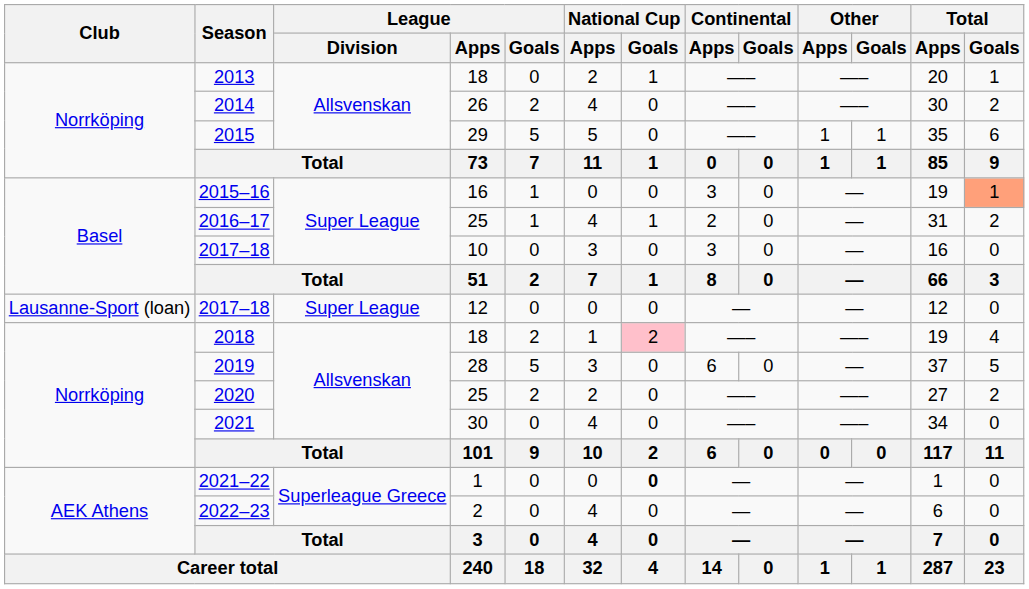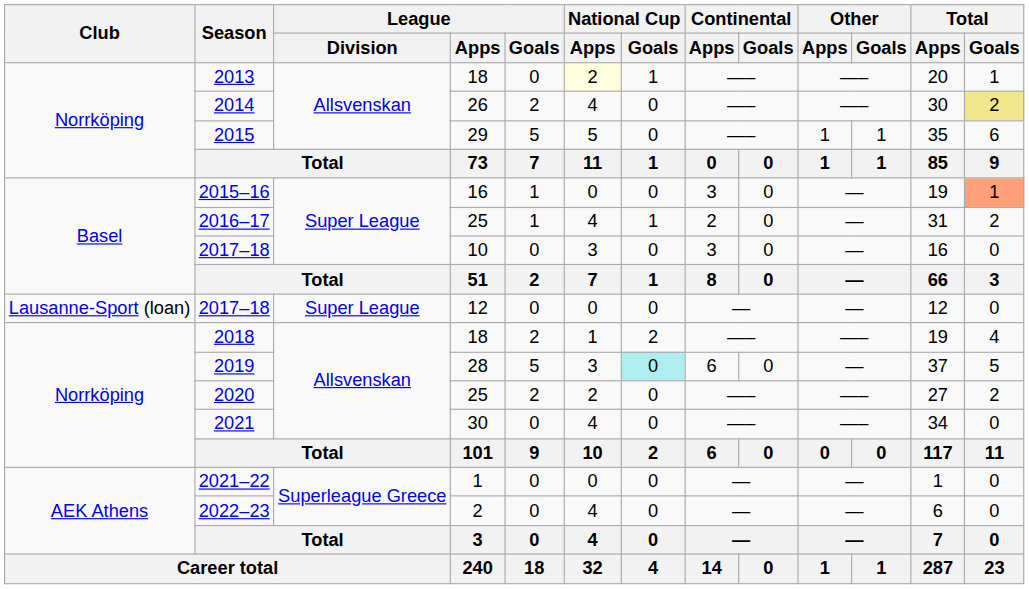2013 | National Cup / Apps: no background -> lightyellow background
2014 | Total / Goals: no background -> khaki background
2018 | National Cup / Goals: pink background -> no background
2019 | National Cup / Goals: no background -> paleturquoise background
2021–22 | National Cup / Goals: bold -> normal
